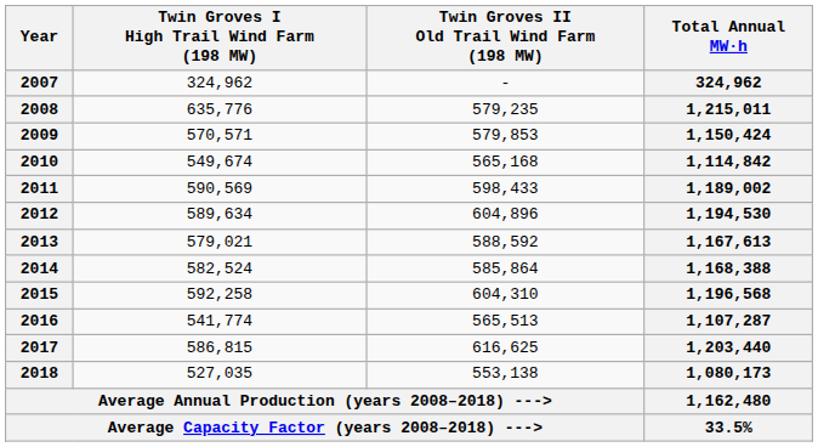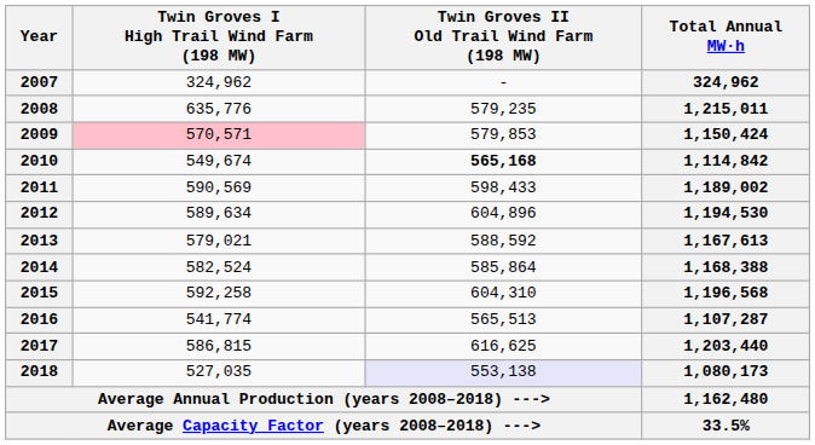2009 | Twin Groves I High Trail Wind Farm (198 MW): no background -> pink background
2010 | Twin Groves II Old Trail Wind Farm (198 MW): normal -> bold
2018 | Twin Groves II Old Trail Wind Farm (198 MW): no background -> lavender background
